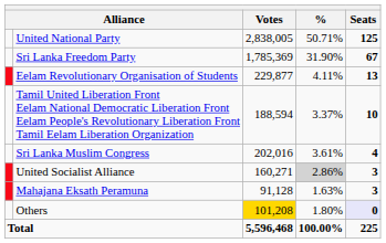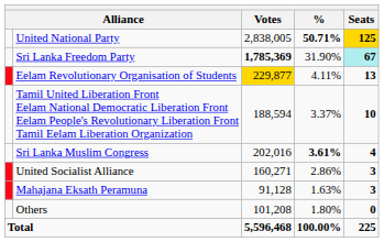United National Party | %: normal -> bold
United National Party | Seats: no background -> gold background
Sri Lanka Freedom Party | Votes: normal -> bold
Sri Lanka Freedom Party | Seats: no background -> paleturquoise background
Eelam Revolutionary Organisation of Students | Votes: no background -> gold background
Sri Lanka Muslim Congress | %: normal -> bold
United Socialist Alliance | %: lightgrey background -> no background
Others | Votes: gold background -> no background
Others | Seats: lavender background -> no background
